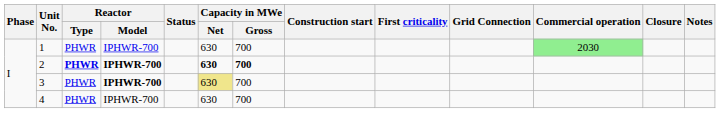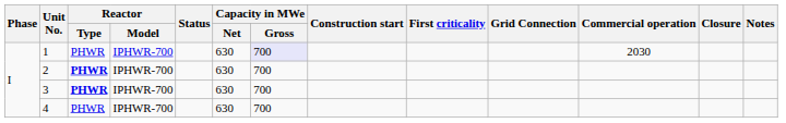1 | Capacity in MWe / Gross: no background -> lavender background
1 | Commercial operation: lightgreen background -> no background
2 | Reactor / Model: bold -> normal
2 | Capacity in MWe / Net: bold -> normal
2 | Capacity in MWe / Gross: bold -> normal
3 | Reactor / Type: normal -> bold
3 | Reactor / Model: bold -> normal
3 | Capacity in MWe / Net: khaki background -> no background
